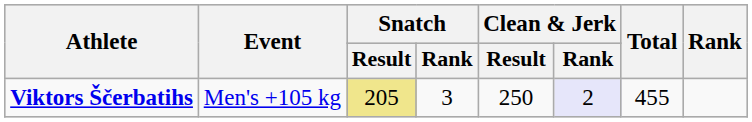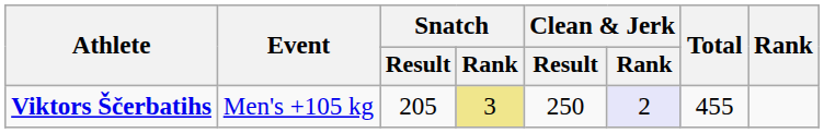Viktors Ščerbatihs | Snatch / Result: khaki background -> no background
Viktors Ščerbatihs | Snatch / Rank: no background -> khaki background
